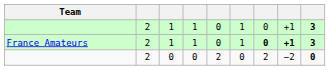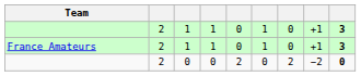France Amateurs | column 7: bold -> normal
France Amateurs | column 8: bold -> normal
